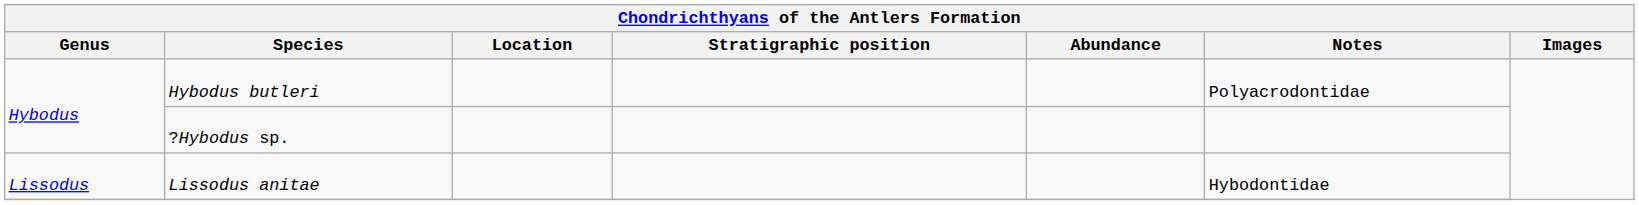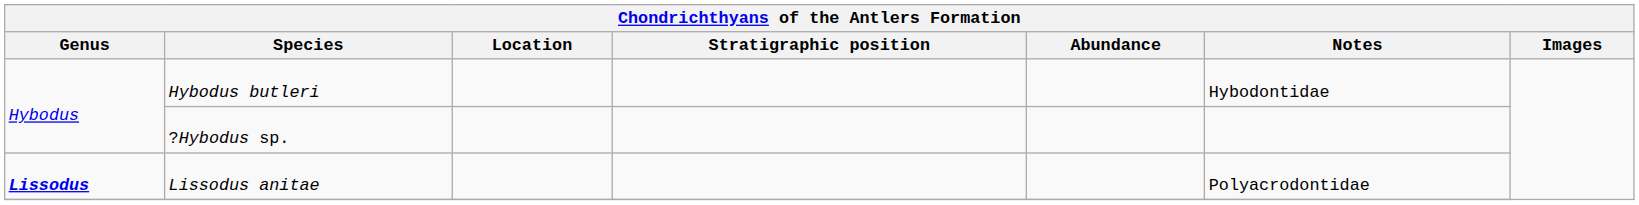Hybodus butleri | Notes: Polyacrodontidae -> Hybodontidae
Lissodus anitae | Genus: normal -> bold
Lissodus anitae | Notes: Hybodontidae -> Polyacrodontidae
